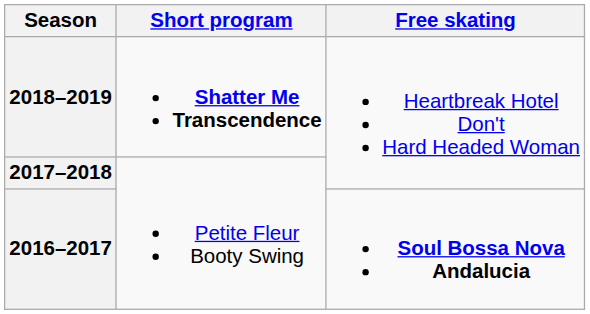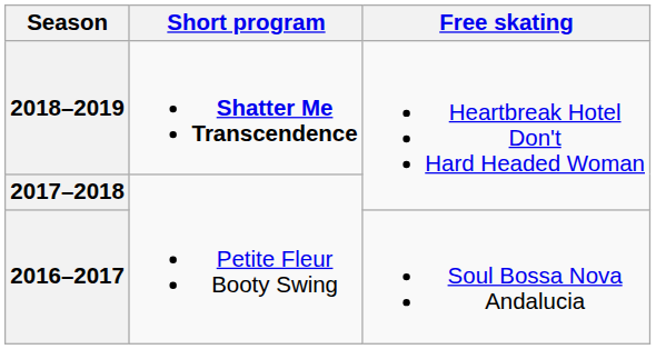2016–2017 | Free skating: bold -> normal
